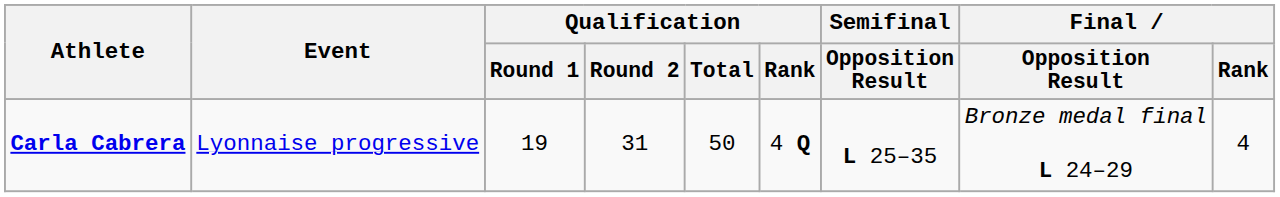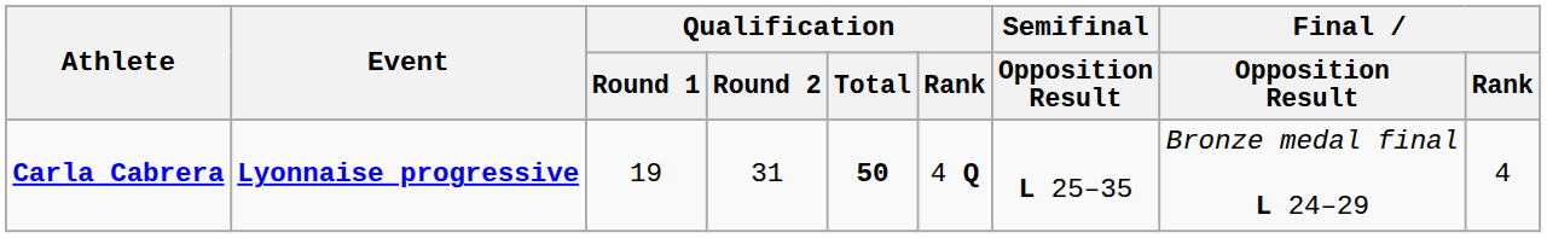Carla Cabrera | Event: normal -> bold
Carla Cabrera | Qualification / Total: normal -> bold
